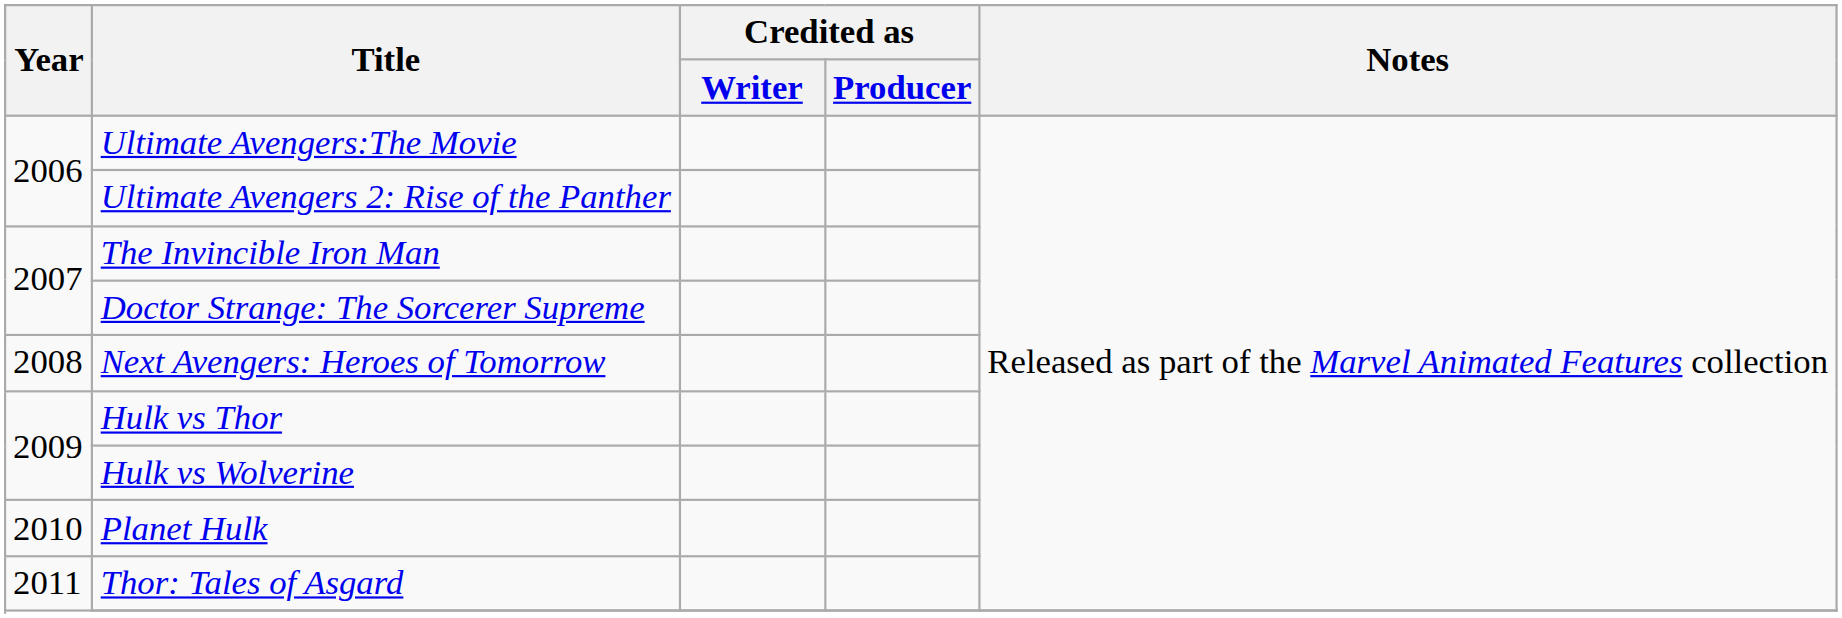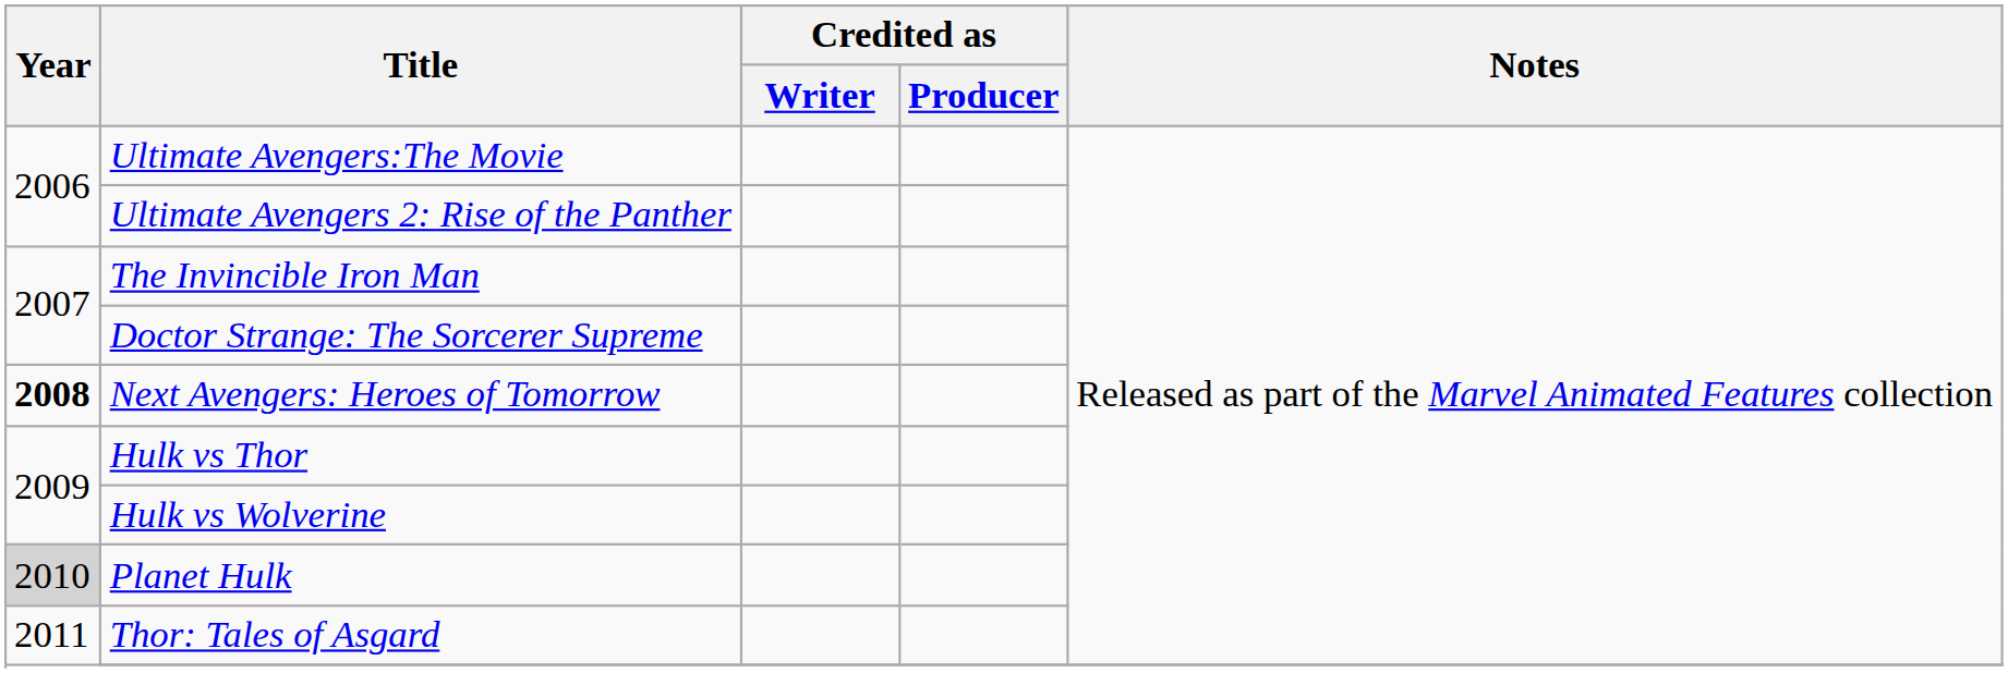Next Avengers: Heroes of Tomorrow | Year: normal -> bold
Planet Hulk | Year: no background -> lightgrey background
